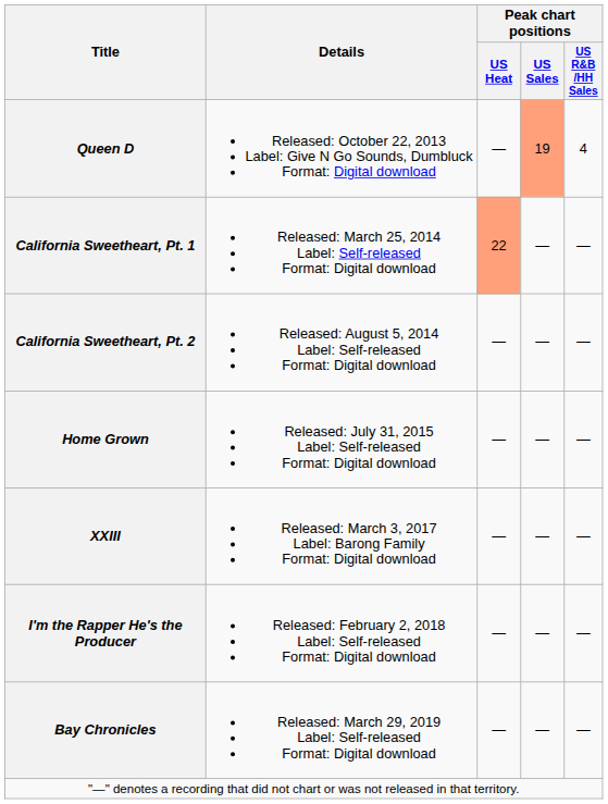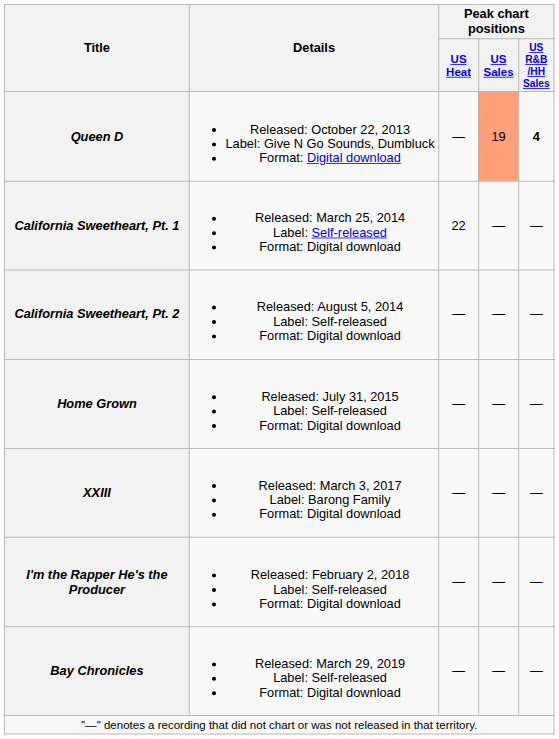Queen D | Peak chart positions / US R&B /HH Sales: normal -> bold
California Sweetheart, Pt. 1 | Peak chart positions / US Heat: lightsalmon background -> no background
